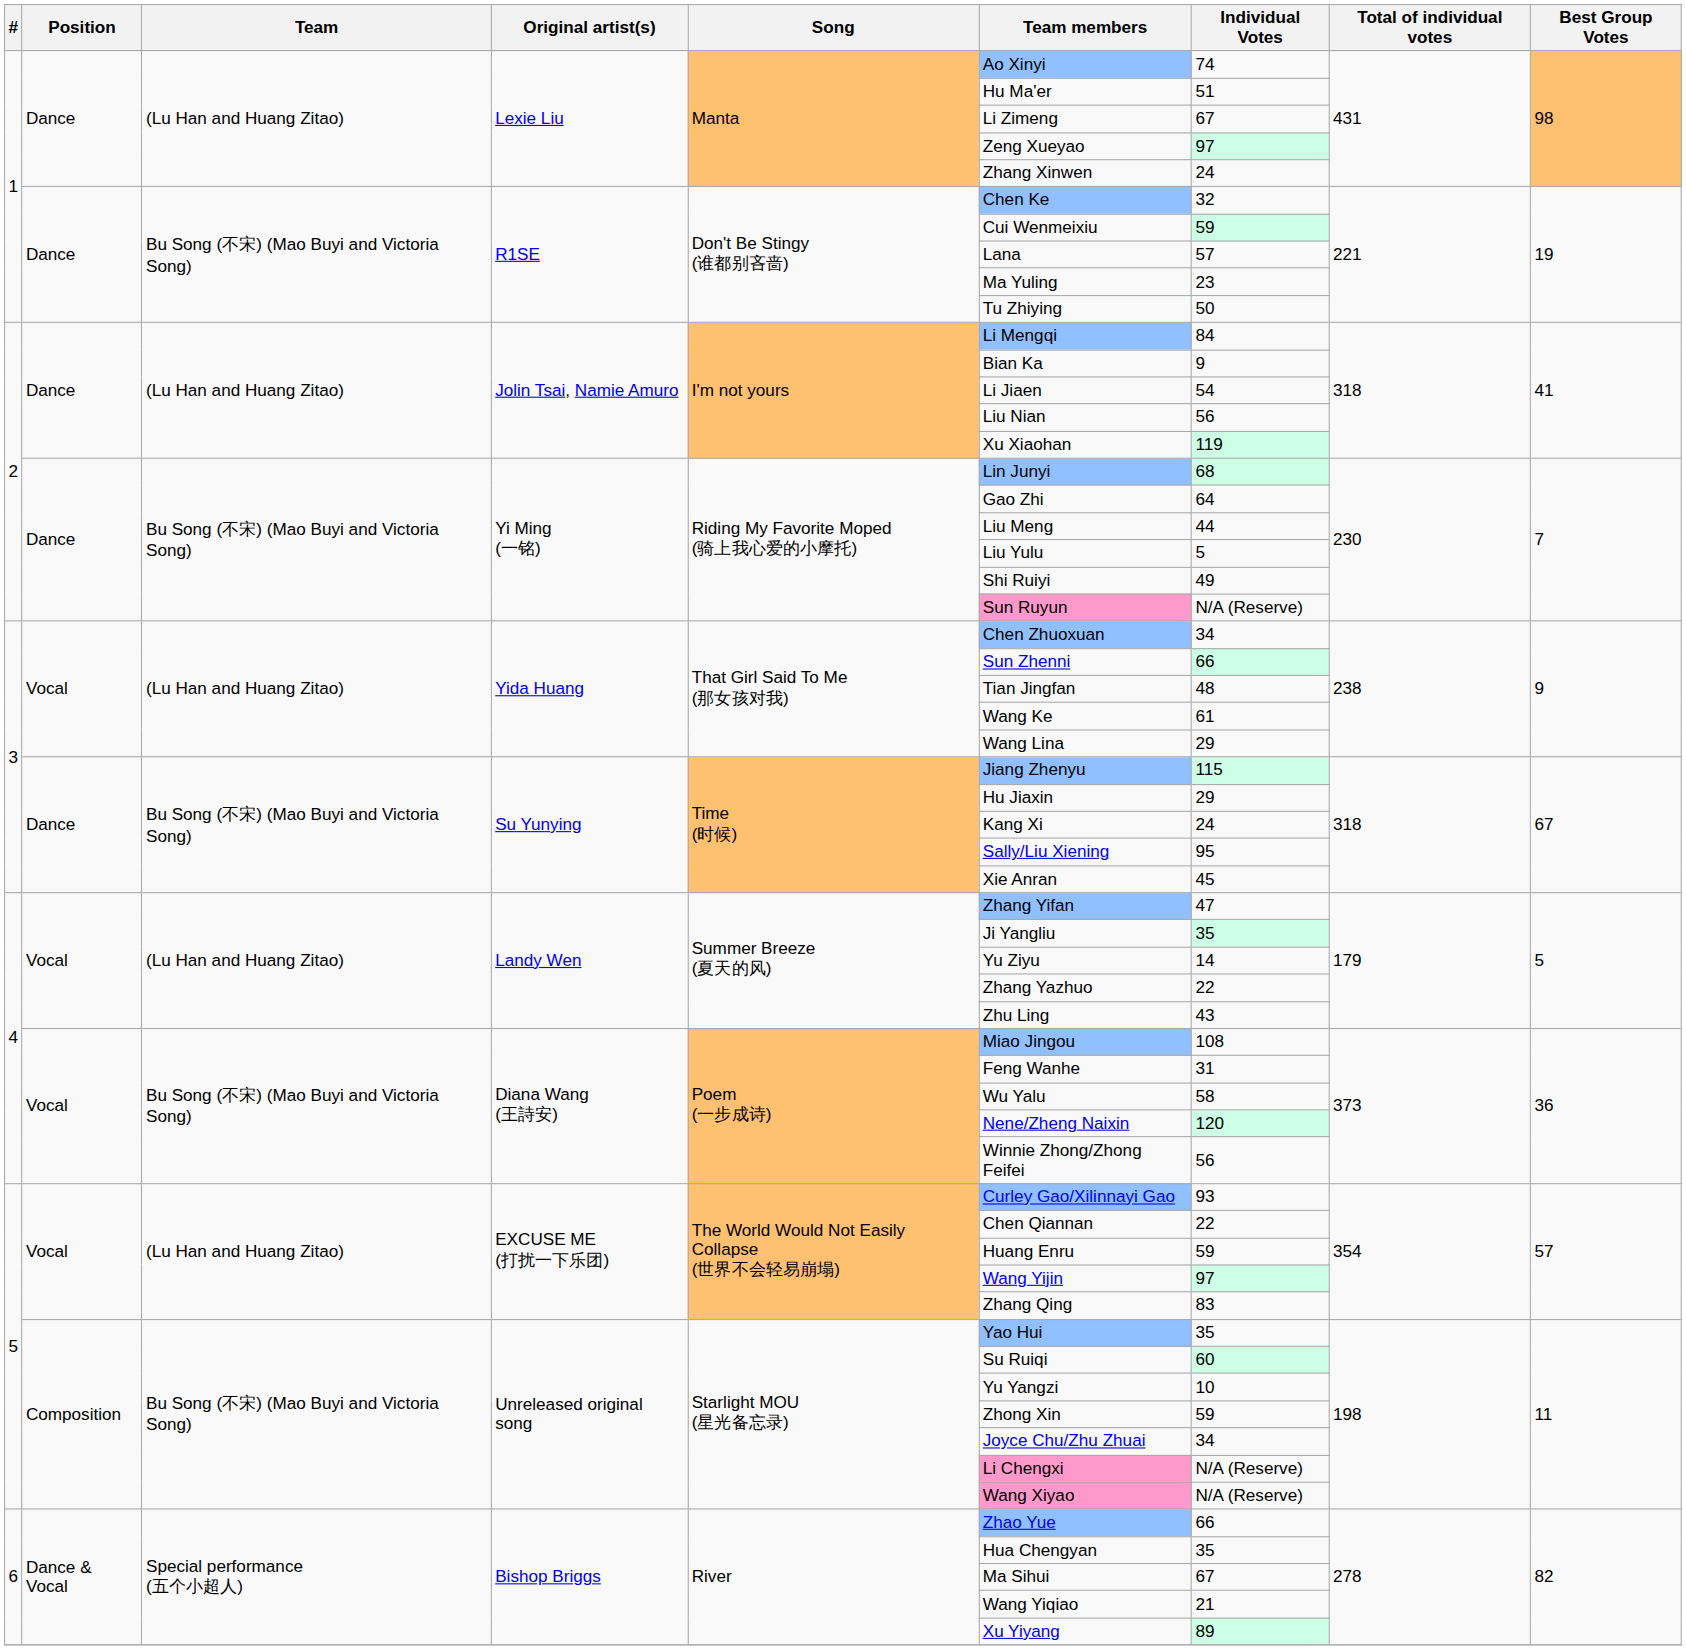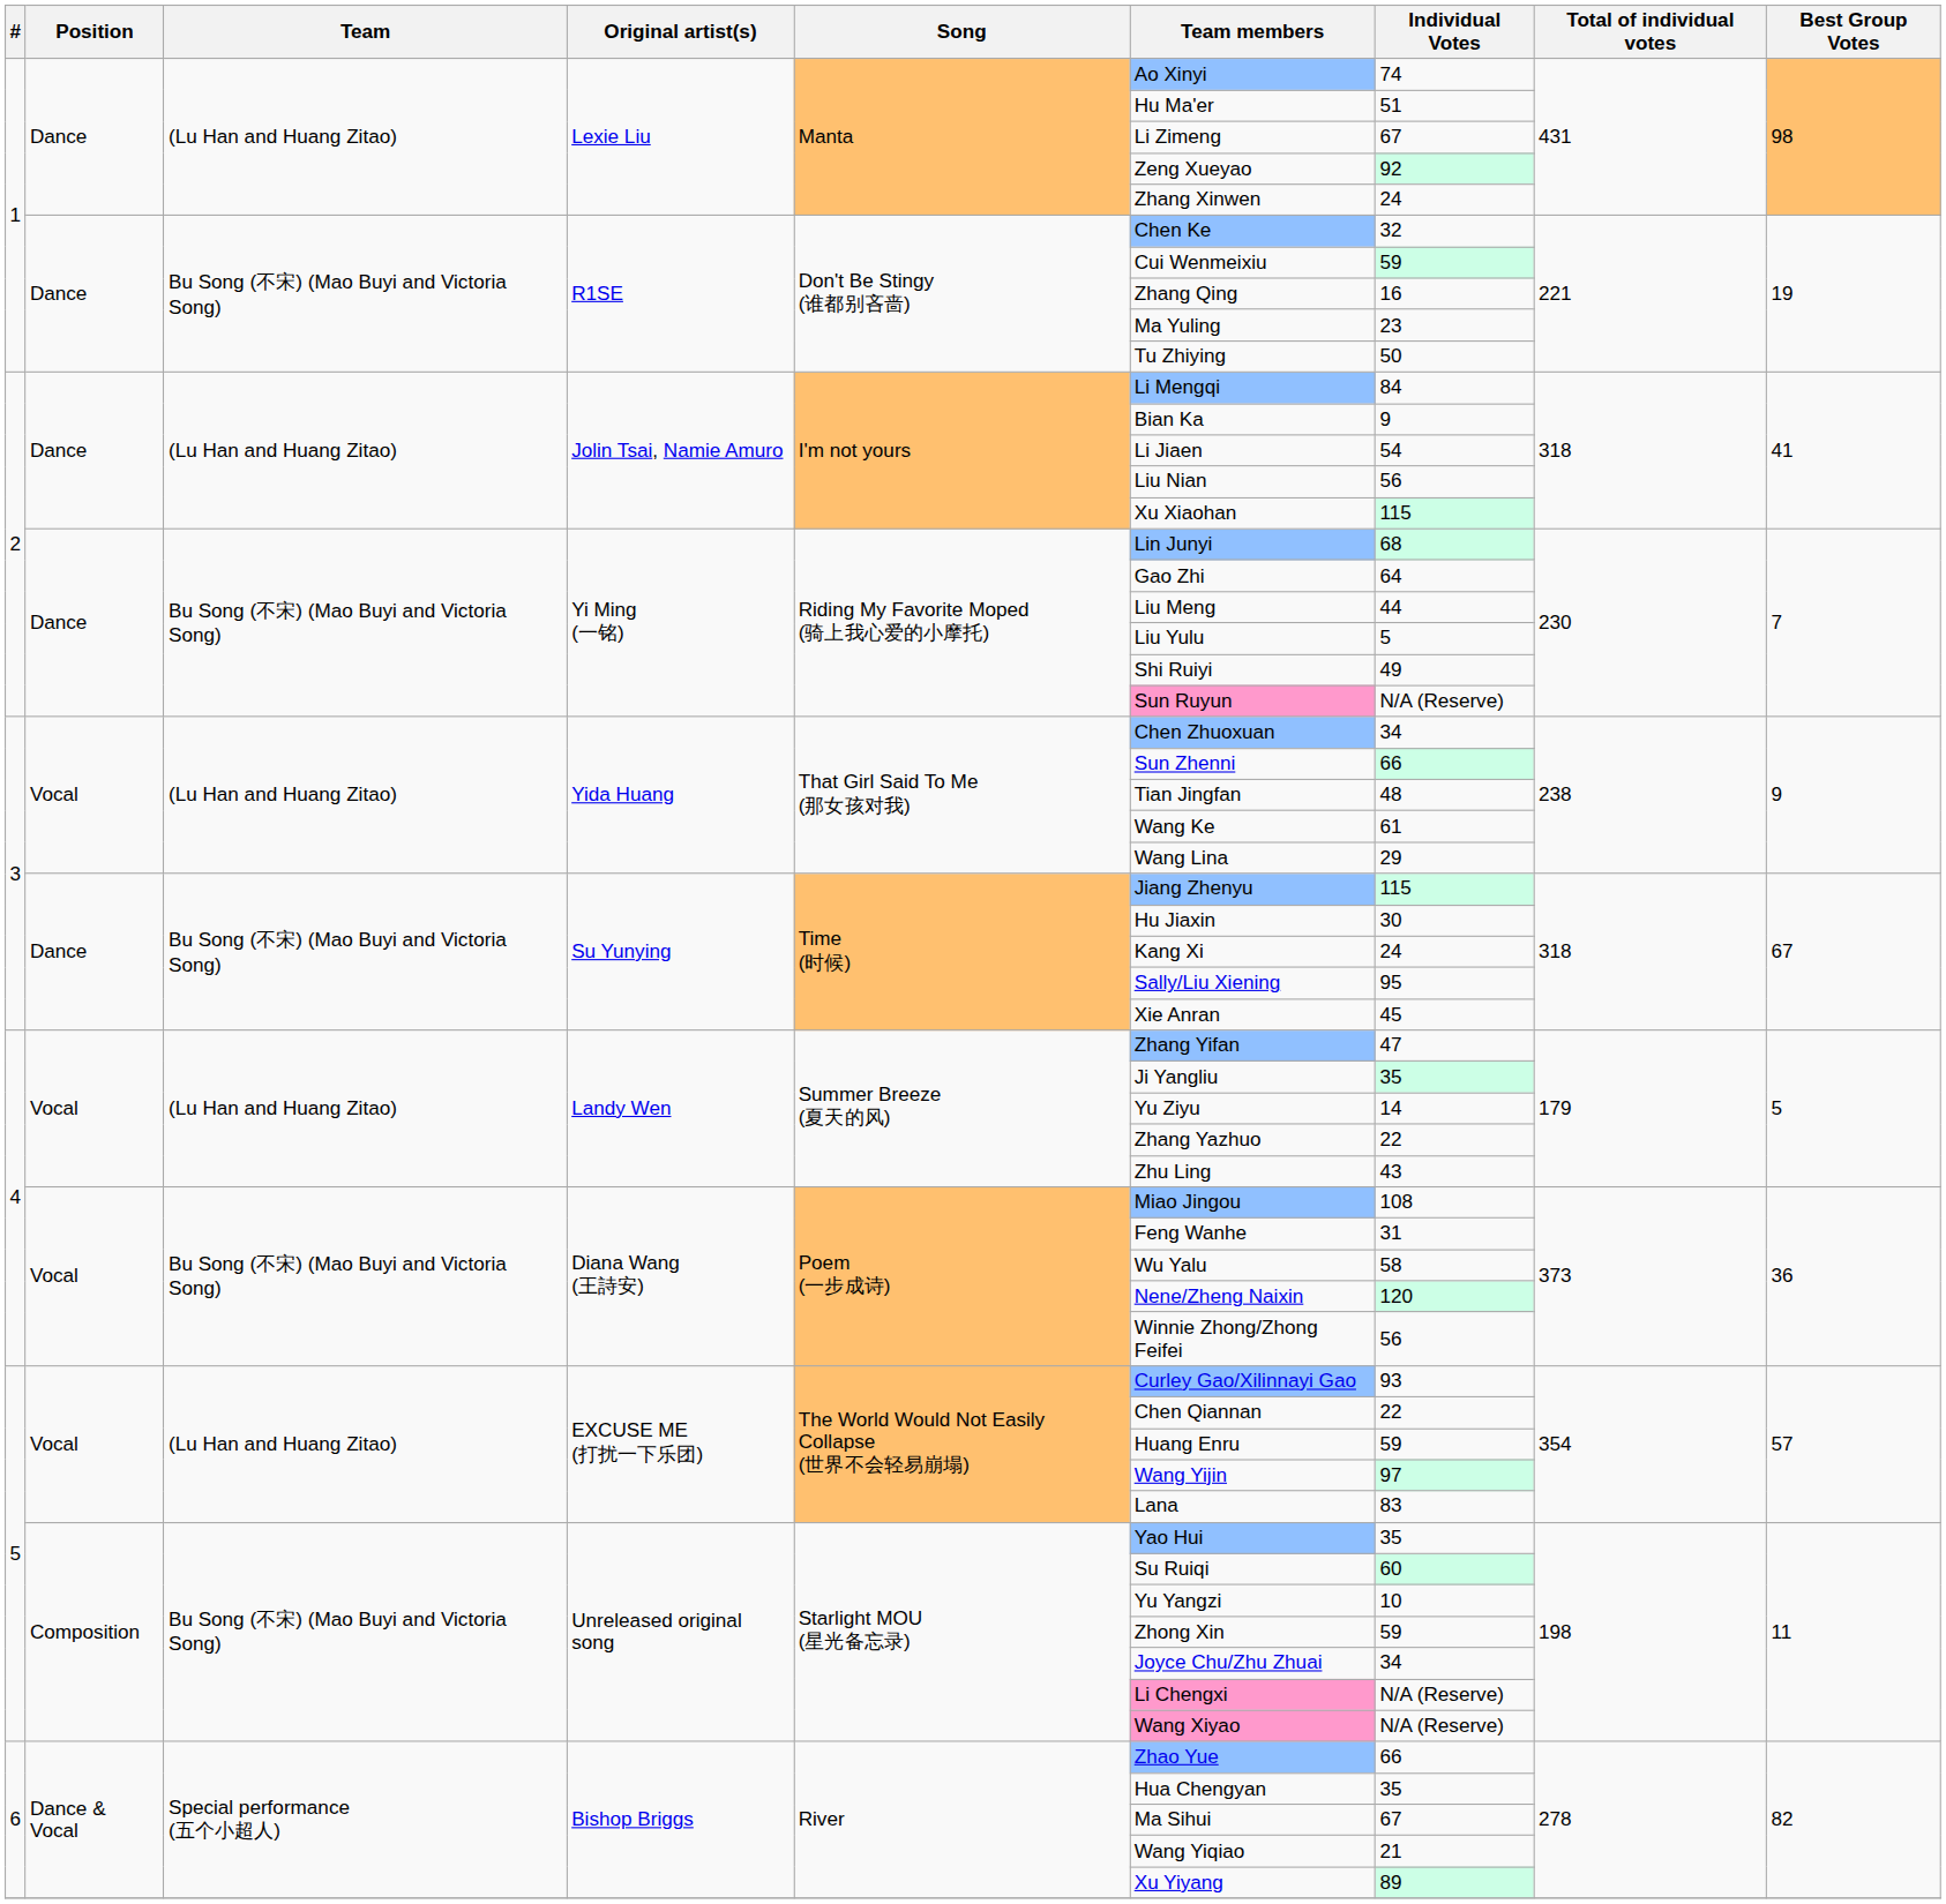row 5 | Individual Votes: 97 -> 92
row 9 | Team members: Lana -> Zhang Qing
row 9 | Individual Votes: 57 -> 16
row 16 | Individual Votes: 119 -> 115
row 29 | Individual Votes: 29 -> 30
row 47 | Team members: Zhang Qing -> Lana
